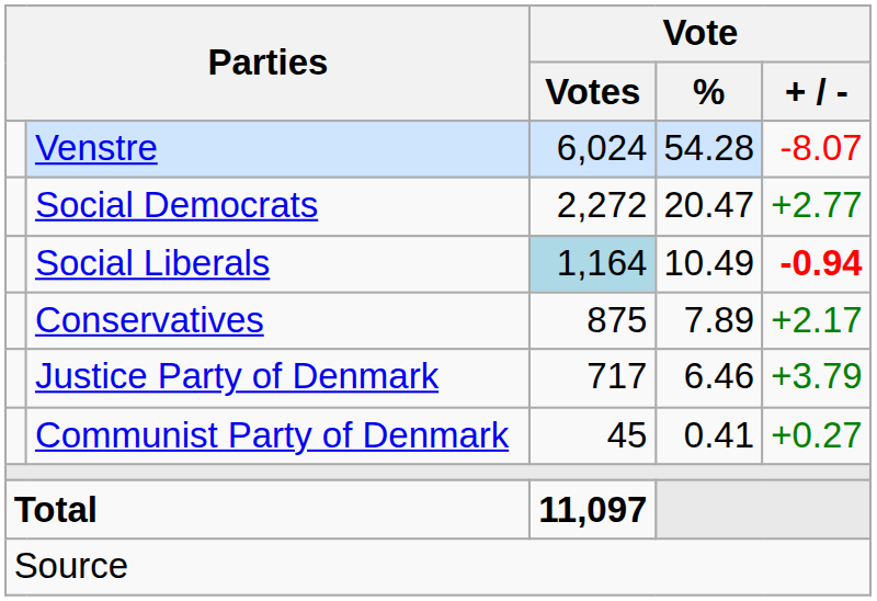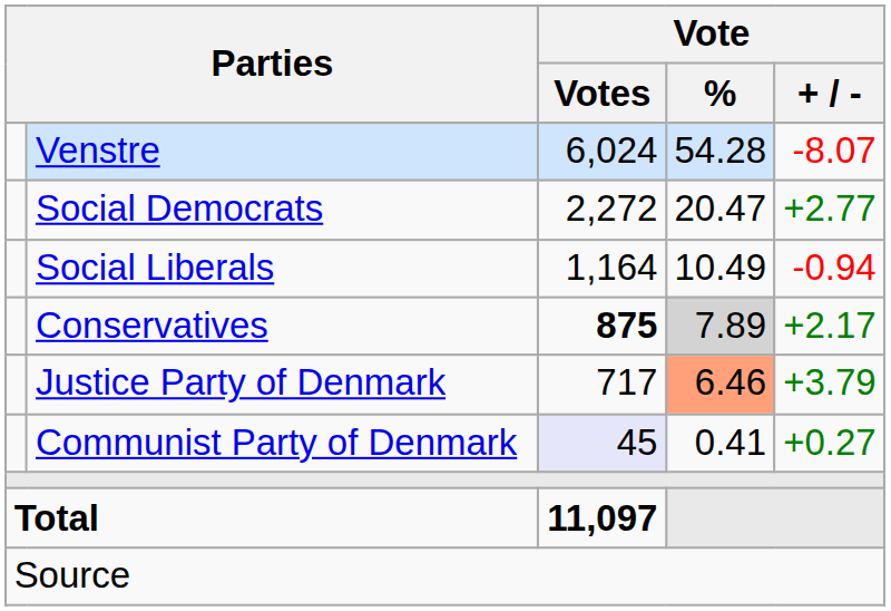Social Liberals | Vote / Votes: lightblue background -> no background
Social Liberals | Vote / + / -: bold -> normal
Conservatives | Vote / Votes: normal -> bold
Conservatives | Vote / %: no background -> lightgrey background
Justice Party of Denmark | Vote / %: no background -> lightsalmon background
Communist Party of Denmark | Vote / Votes: no background -> lavender background
